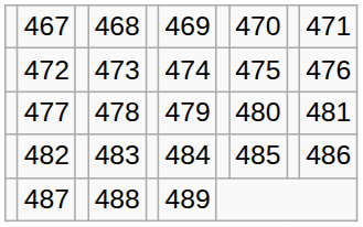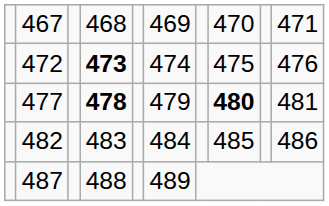472 | column 4: normal -> bold
477 | column 4: normal -> bold
477 | column 8: normal -> bold
